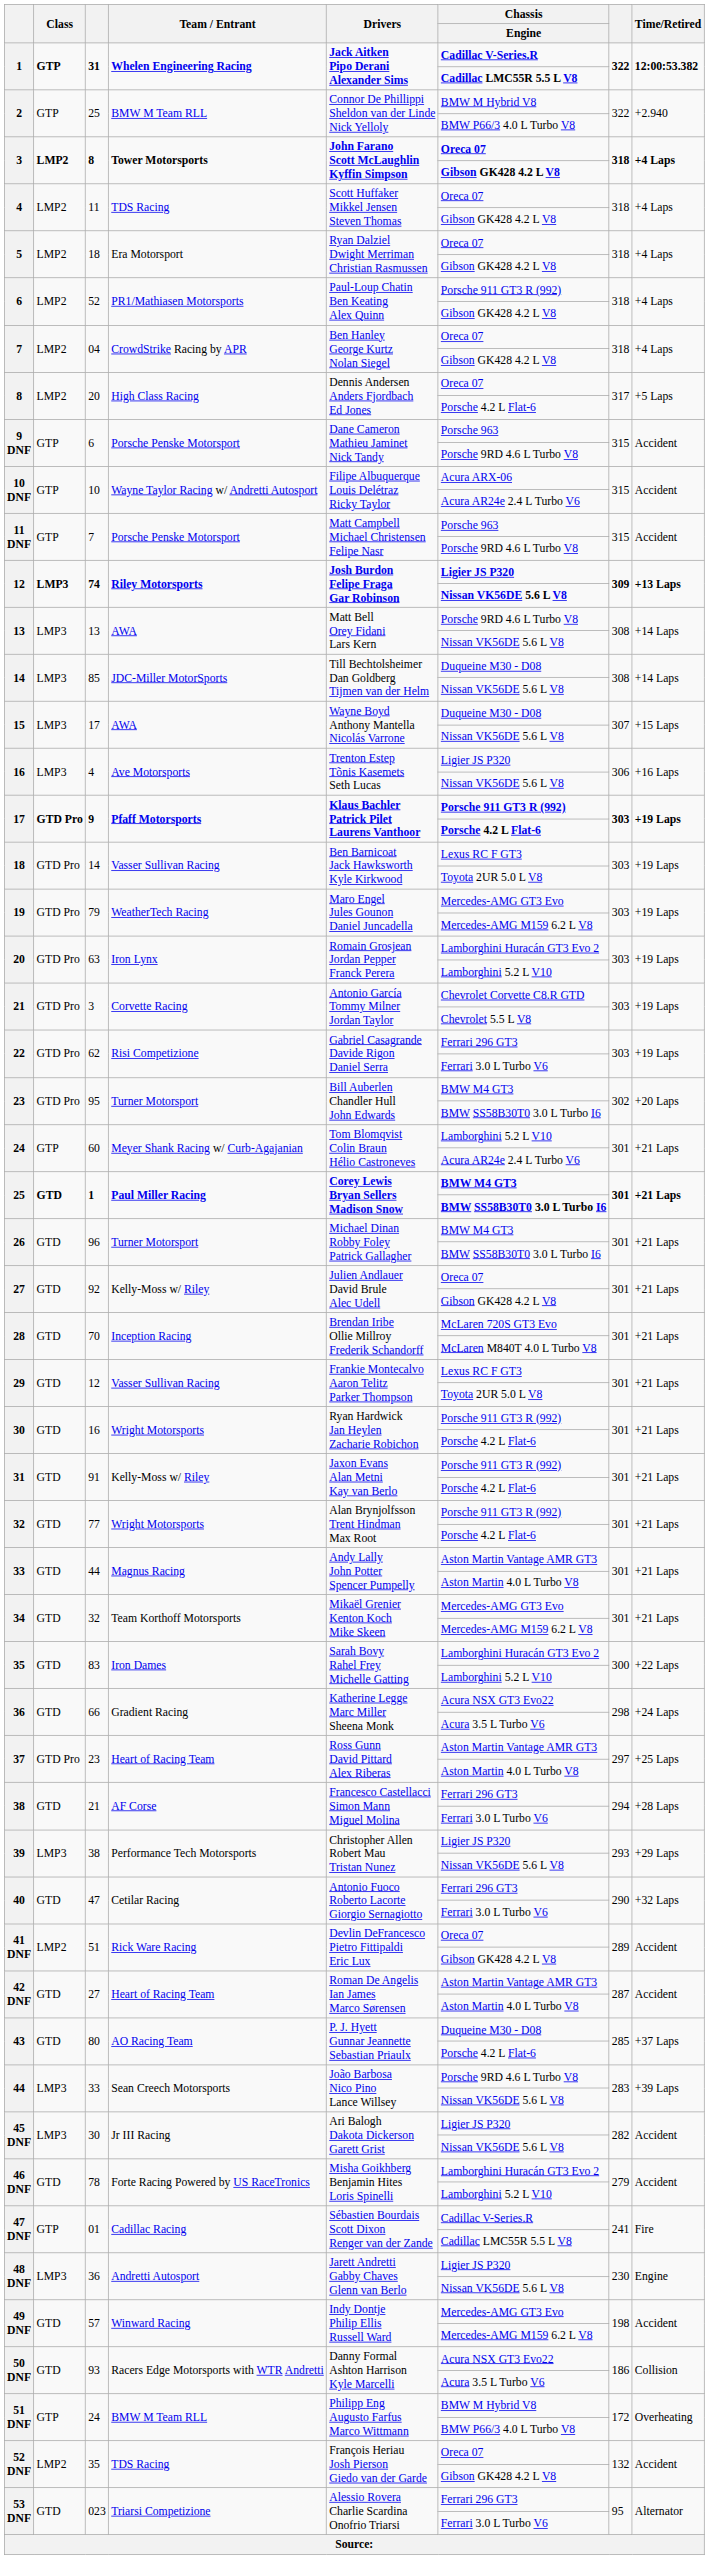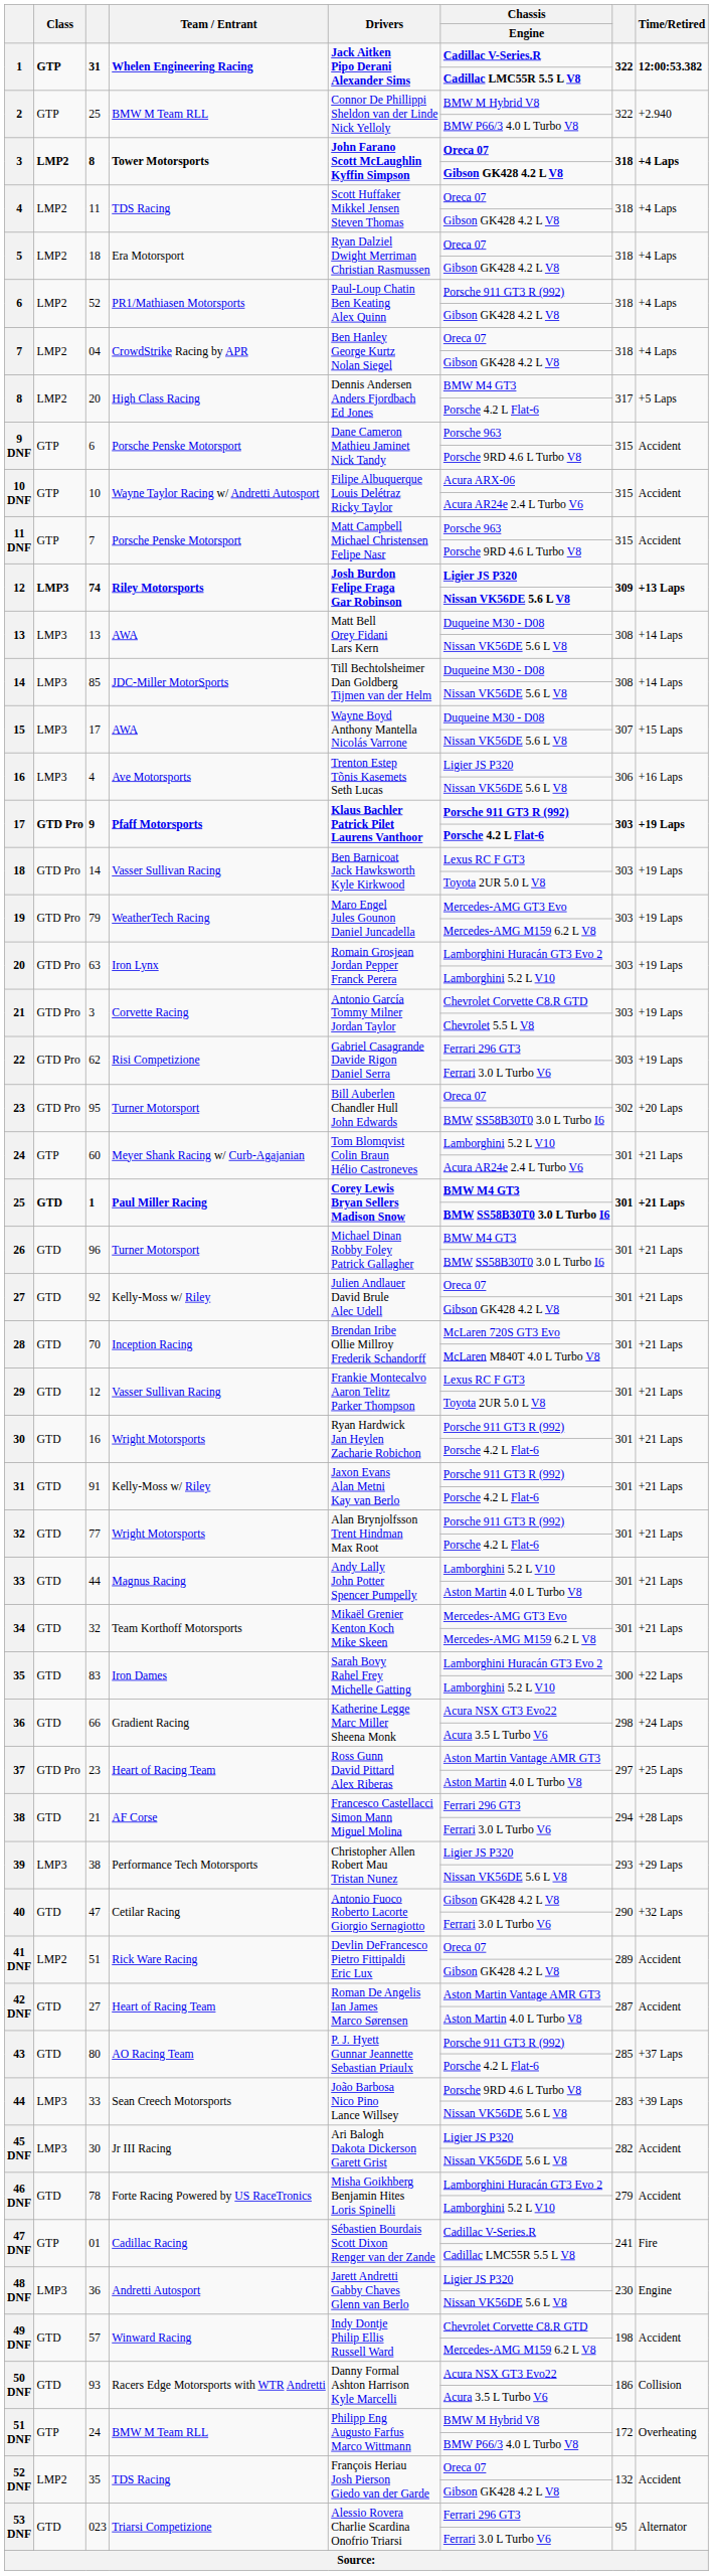row 17 | Chassis / Engine: Oreca 07 -> BMW M4 GT3
row 27 | Chassis / Engine: Porsche 9RD 4.6 L Turbo V8 -> Duqueine M30 - D08
row 47 | Chassis / Engine: BMW M4 GT3 -> Oreca 07
row 67 | Chassis / Engine: Aston Martin Vantage AMR GT3 -> Lamborghini 5.2 L V10
row 81 | Chassis / Engine: Ferrari 296 GT3 -> Gibson GK428 4.2 L V8
row 87 | Chassis / Engine: Duqueine M30 - D08 -> Porsche 911 GT3 R (992)
row 99 | Chassis / Engine: Mercedes-AMG GT3 Evo -> Chevrolet Corvette C8.R GTD
